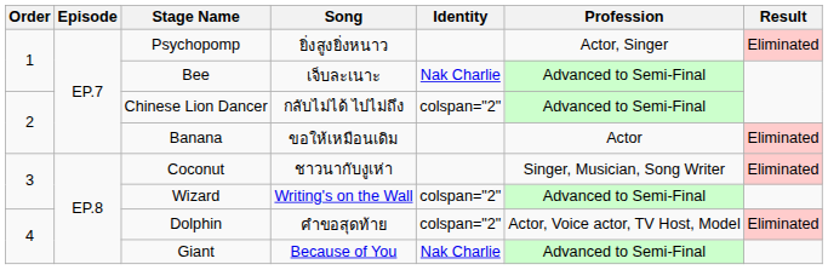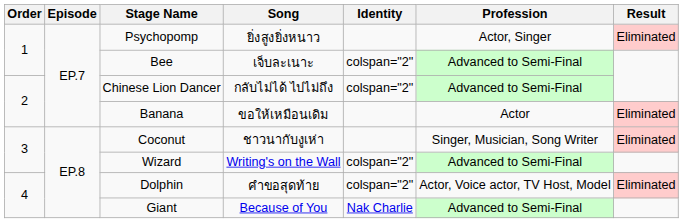Bee | Identity: Nak Charlie -> colspan="2"
